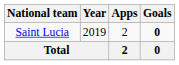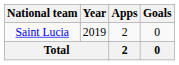Saint Lucia | Goals: bold -> normal
